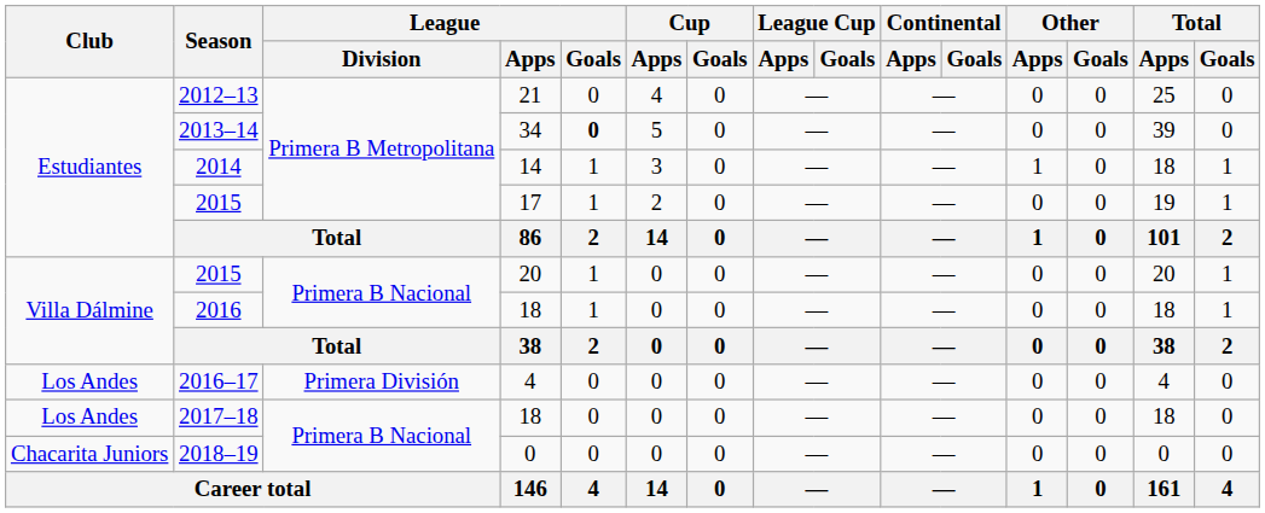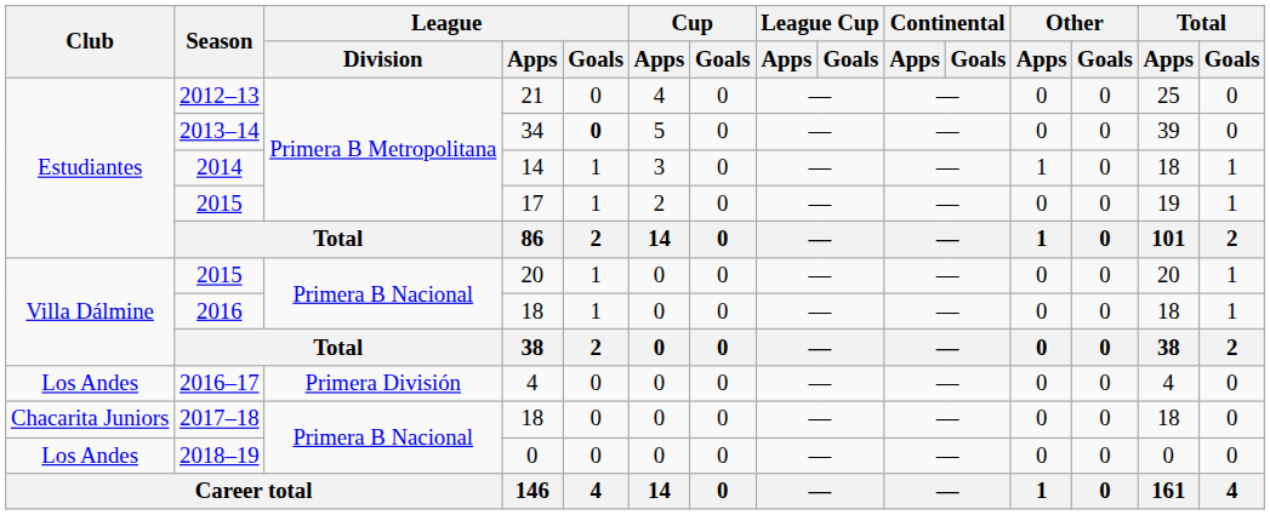2017–18 | Club: Los Andes -> Chacarita Juniors
2018–19 | Club: Chacarita Juniors -> Los Andes
